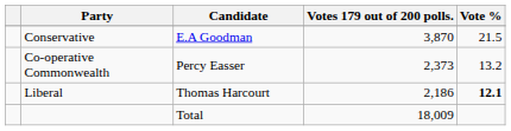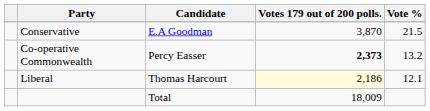Co-operative Commonwealth | Votes 179 out of 200 polls.: normal -> bold
Liberal | Votes 179 out of 200 polls.: no background -> lightyellow background
Liberal | Vote %: bold -> normal
